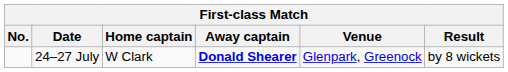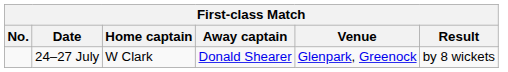24–27 July | Away captain: bold -> normal
